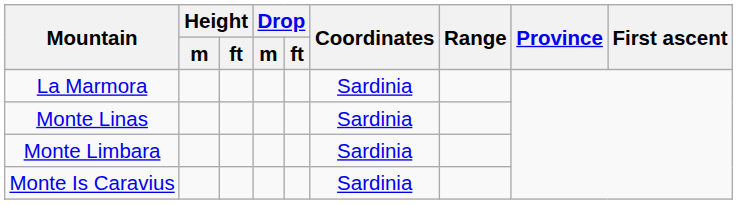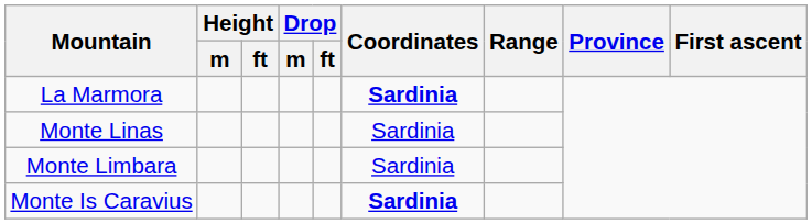La Marmora | Coordinates: normal -> bold
Monte Is Caravius | Coordinates: normal -> bold
